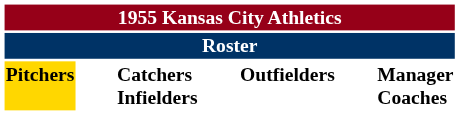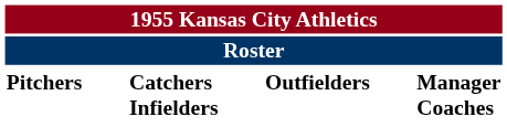Pitchers | column 1: gold background -> no background
